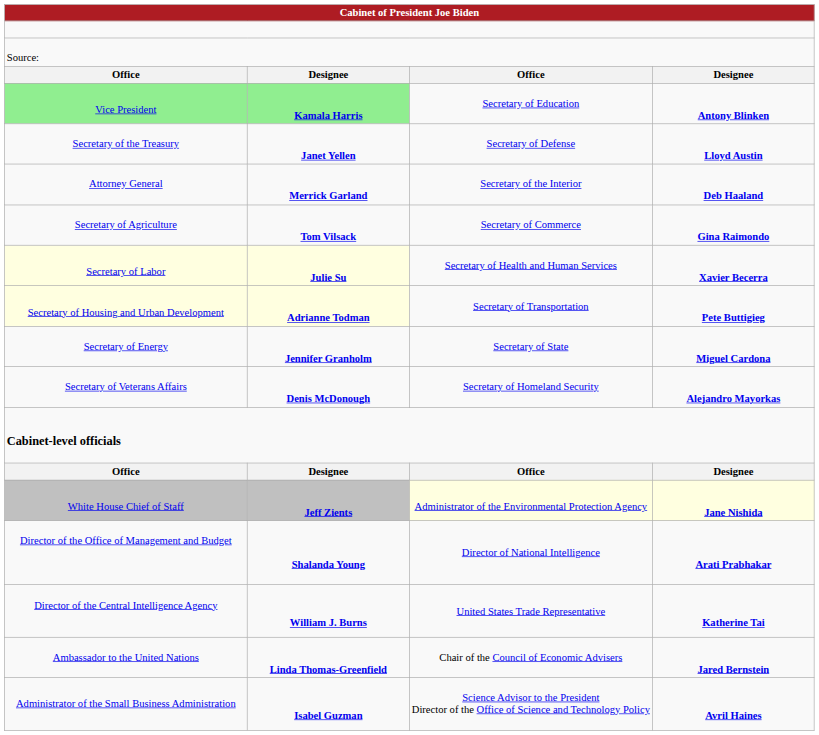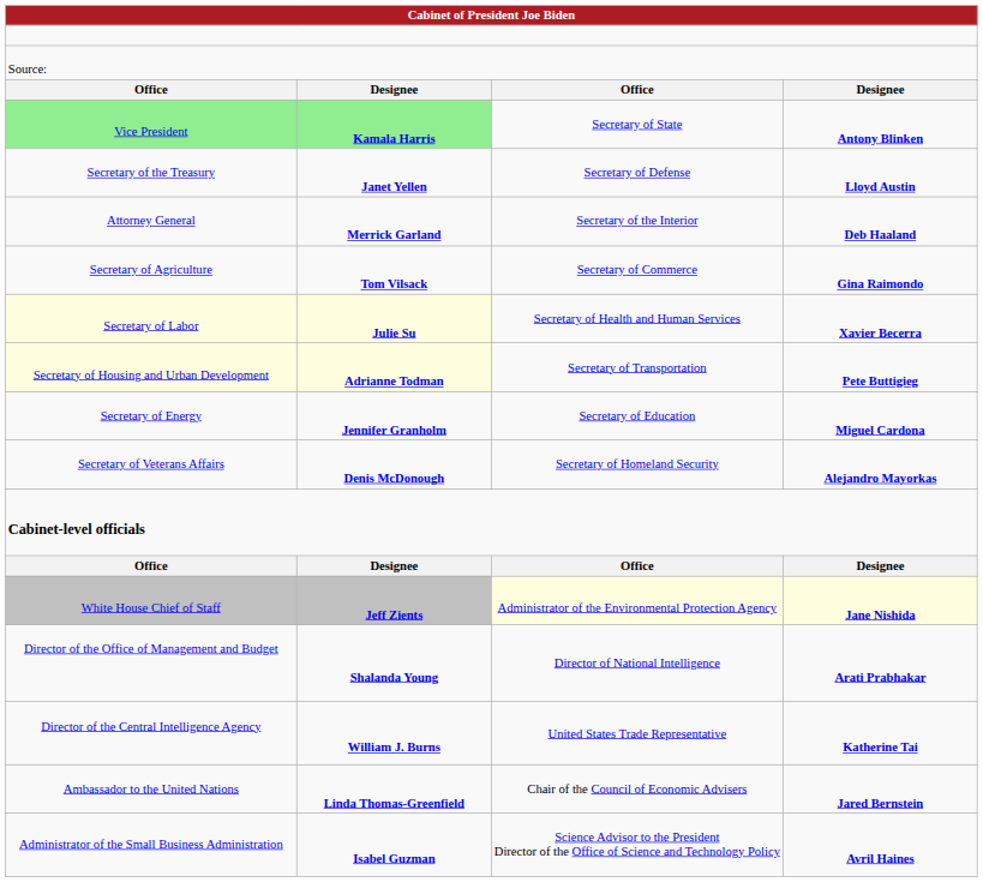Vice President | column 3: Secretary of Education -> Secretary of State
Secretary of Energy | column 3: Secretary of State -> Secretary of Education
